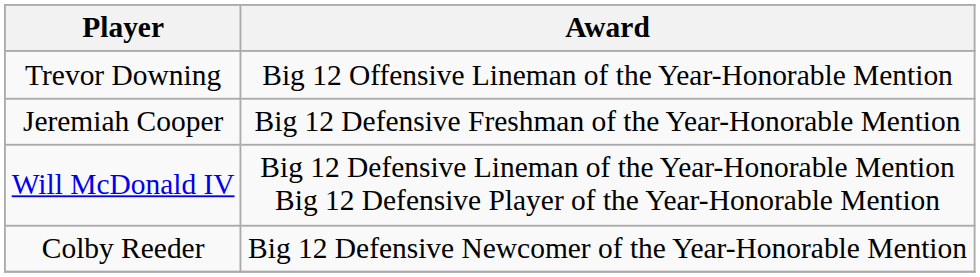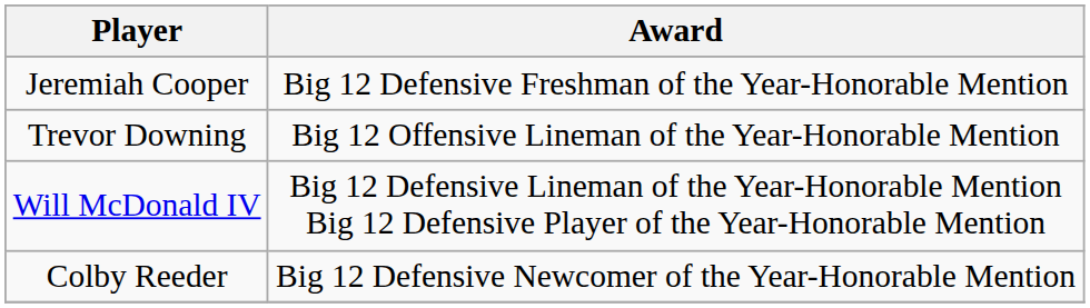rows swapped: Jeremiah Cooper <-> Trevor Downing
